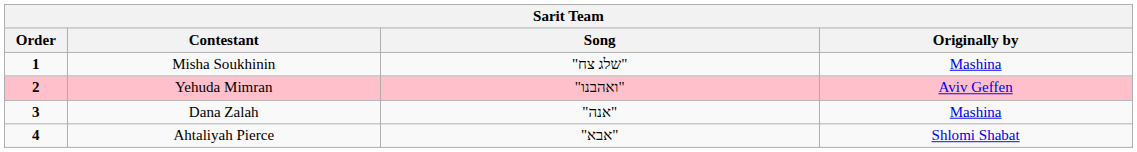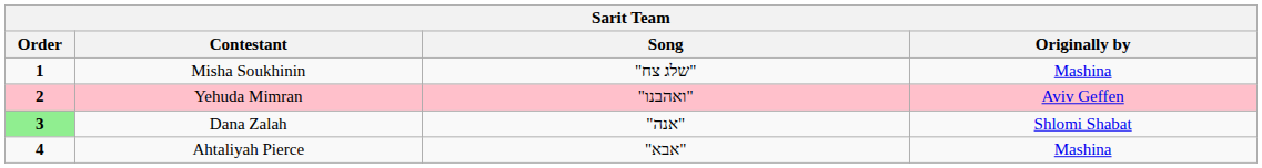Dana Zalah | Order: no background -> lightgreen background
Dana Zalah | Originally by: Mashina -> Shlomi Shabat
Ahtaliyah Pierce | Originally by: Shlomi Shabat -> Mashina
